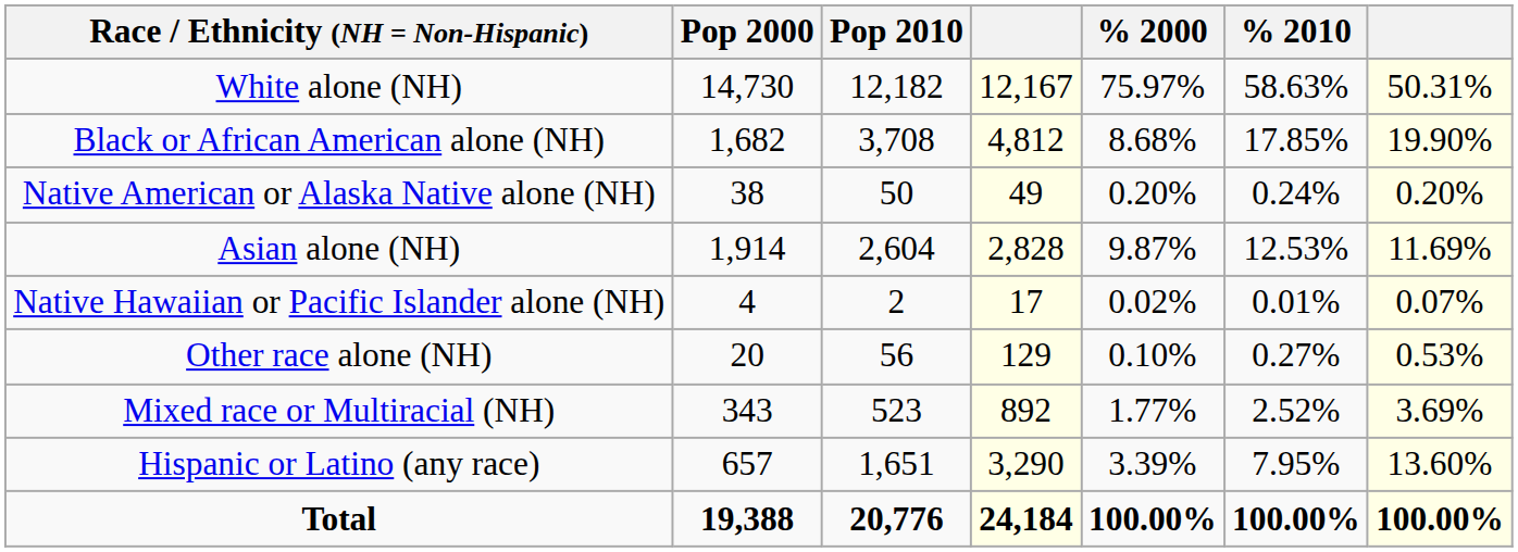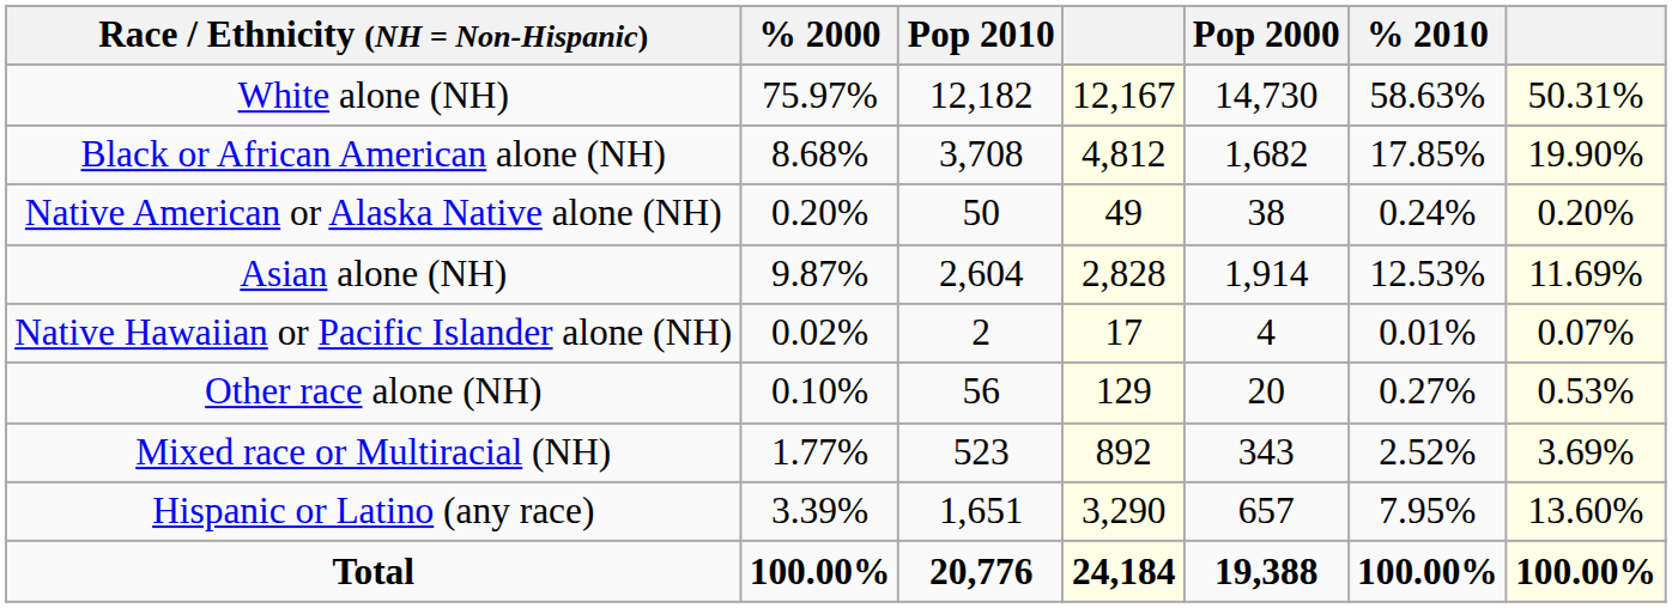columns swapped: Pop 2000 <-> % 2000
